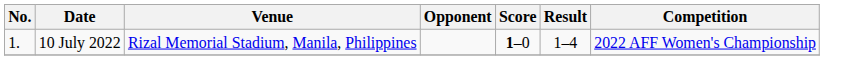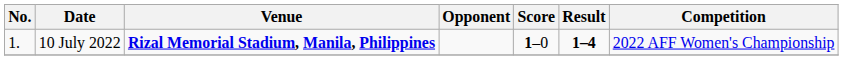10 July 2022 | Venue: normal -> bold
10 July 2022 | Result: normal -> bold
